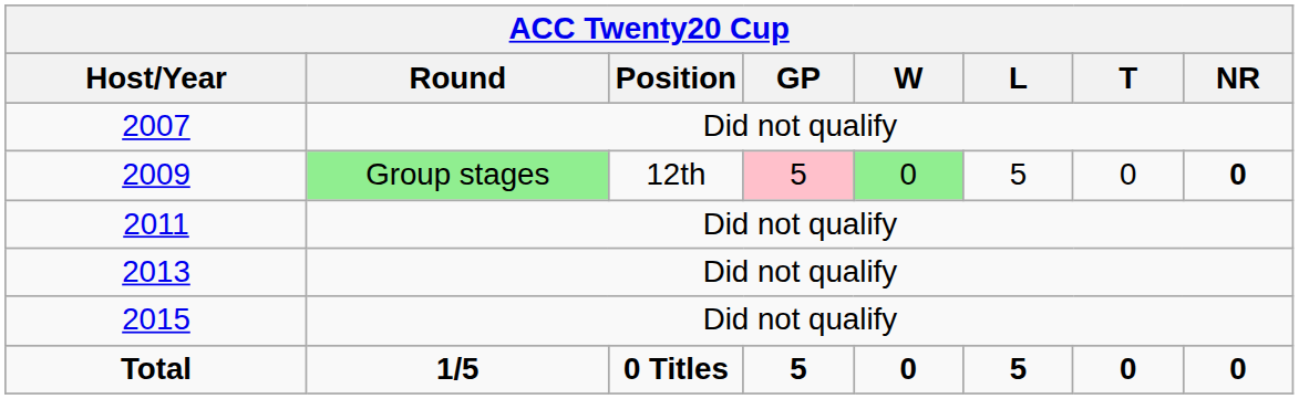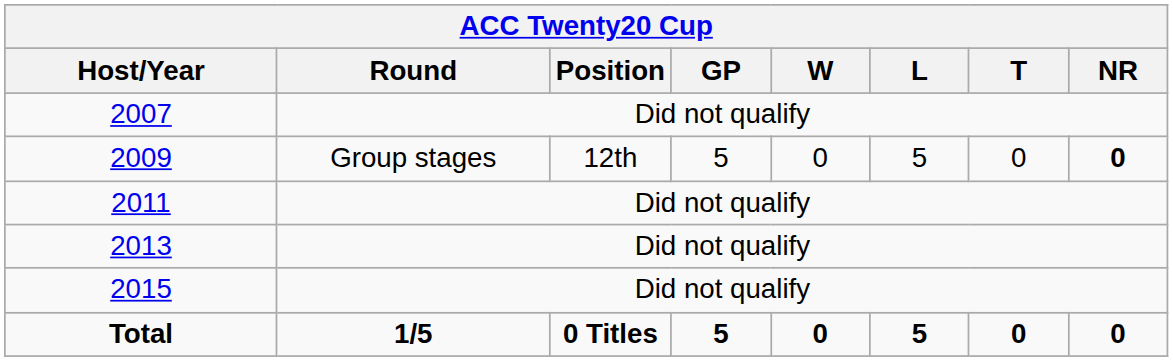2009 | ACC Twenty20 Cup / Round: lightgreen background -> no background
2009 | ACC Twenty20 Cup / GP: pink background -> no background
2009 | ACC Twenty20 Cup / W: lightgreen background -> no background
